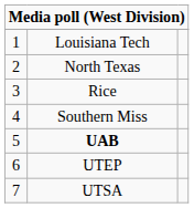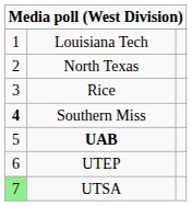Southern Miss | column 1: normal -> bold
UTSA | column 1: no background -> lightgreen background
